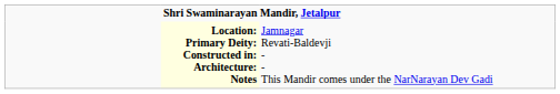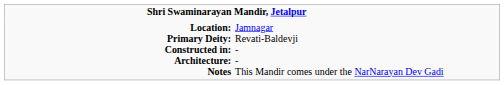Location: Primary Deity: Constructed in: Architecture: Notes | column 2: lightyellow background -> no background
